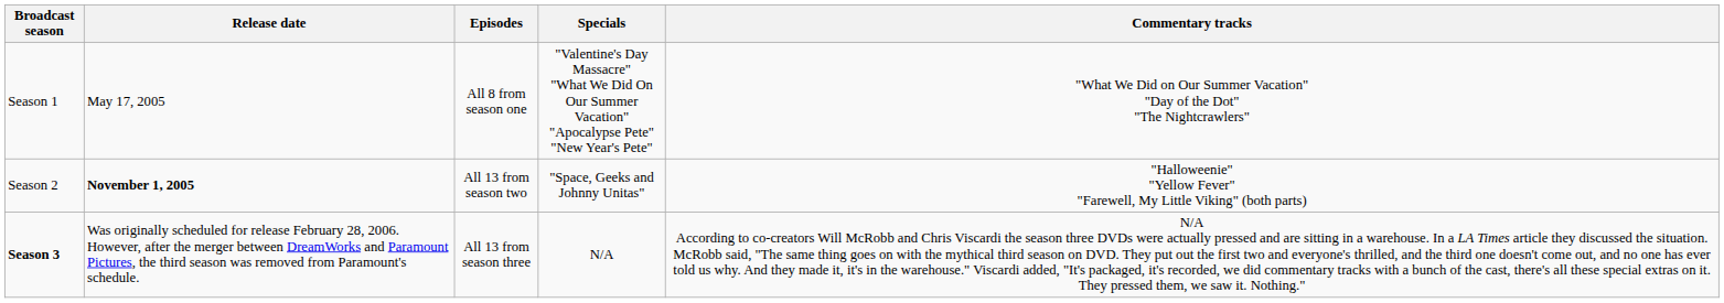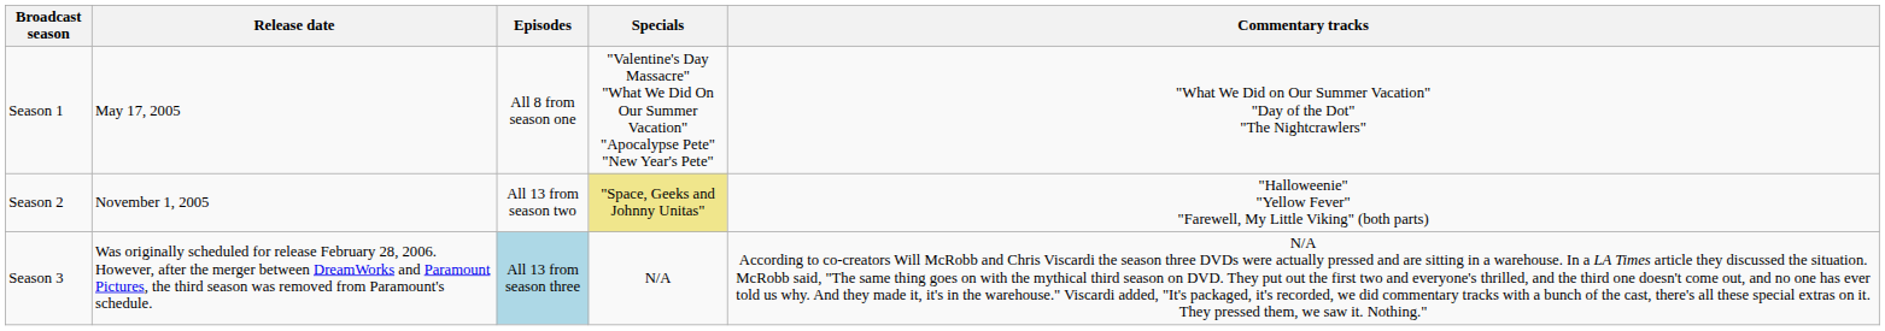row 3 | Release date: bold -> normal
row 3 | Specials: no background -> khaki background
row 4 | Broadcast season: bold -> normal
row 4 | Episodes: no background -> lightblue background
